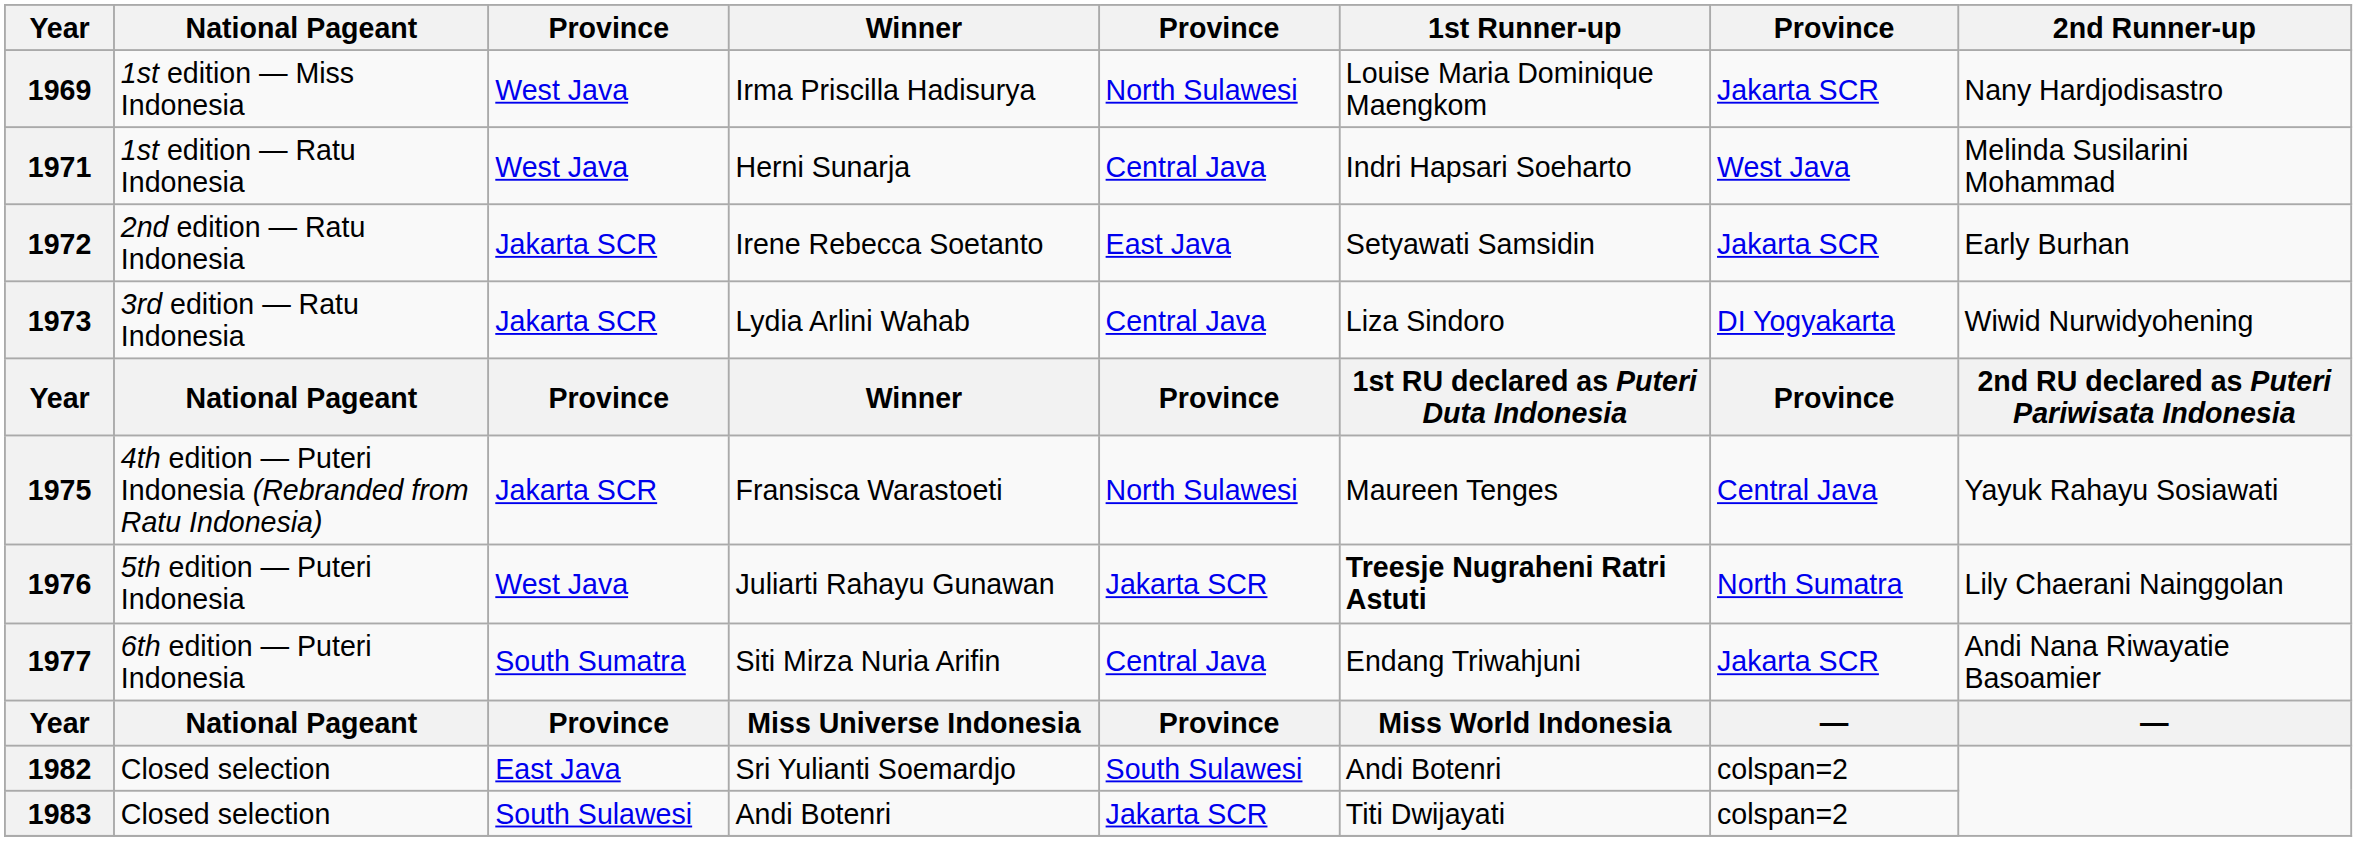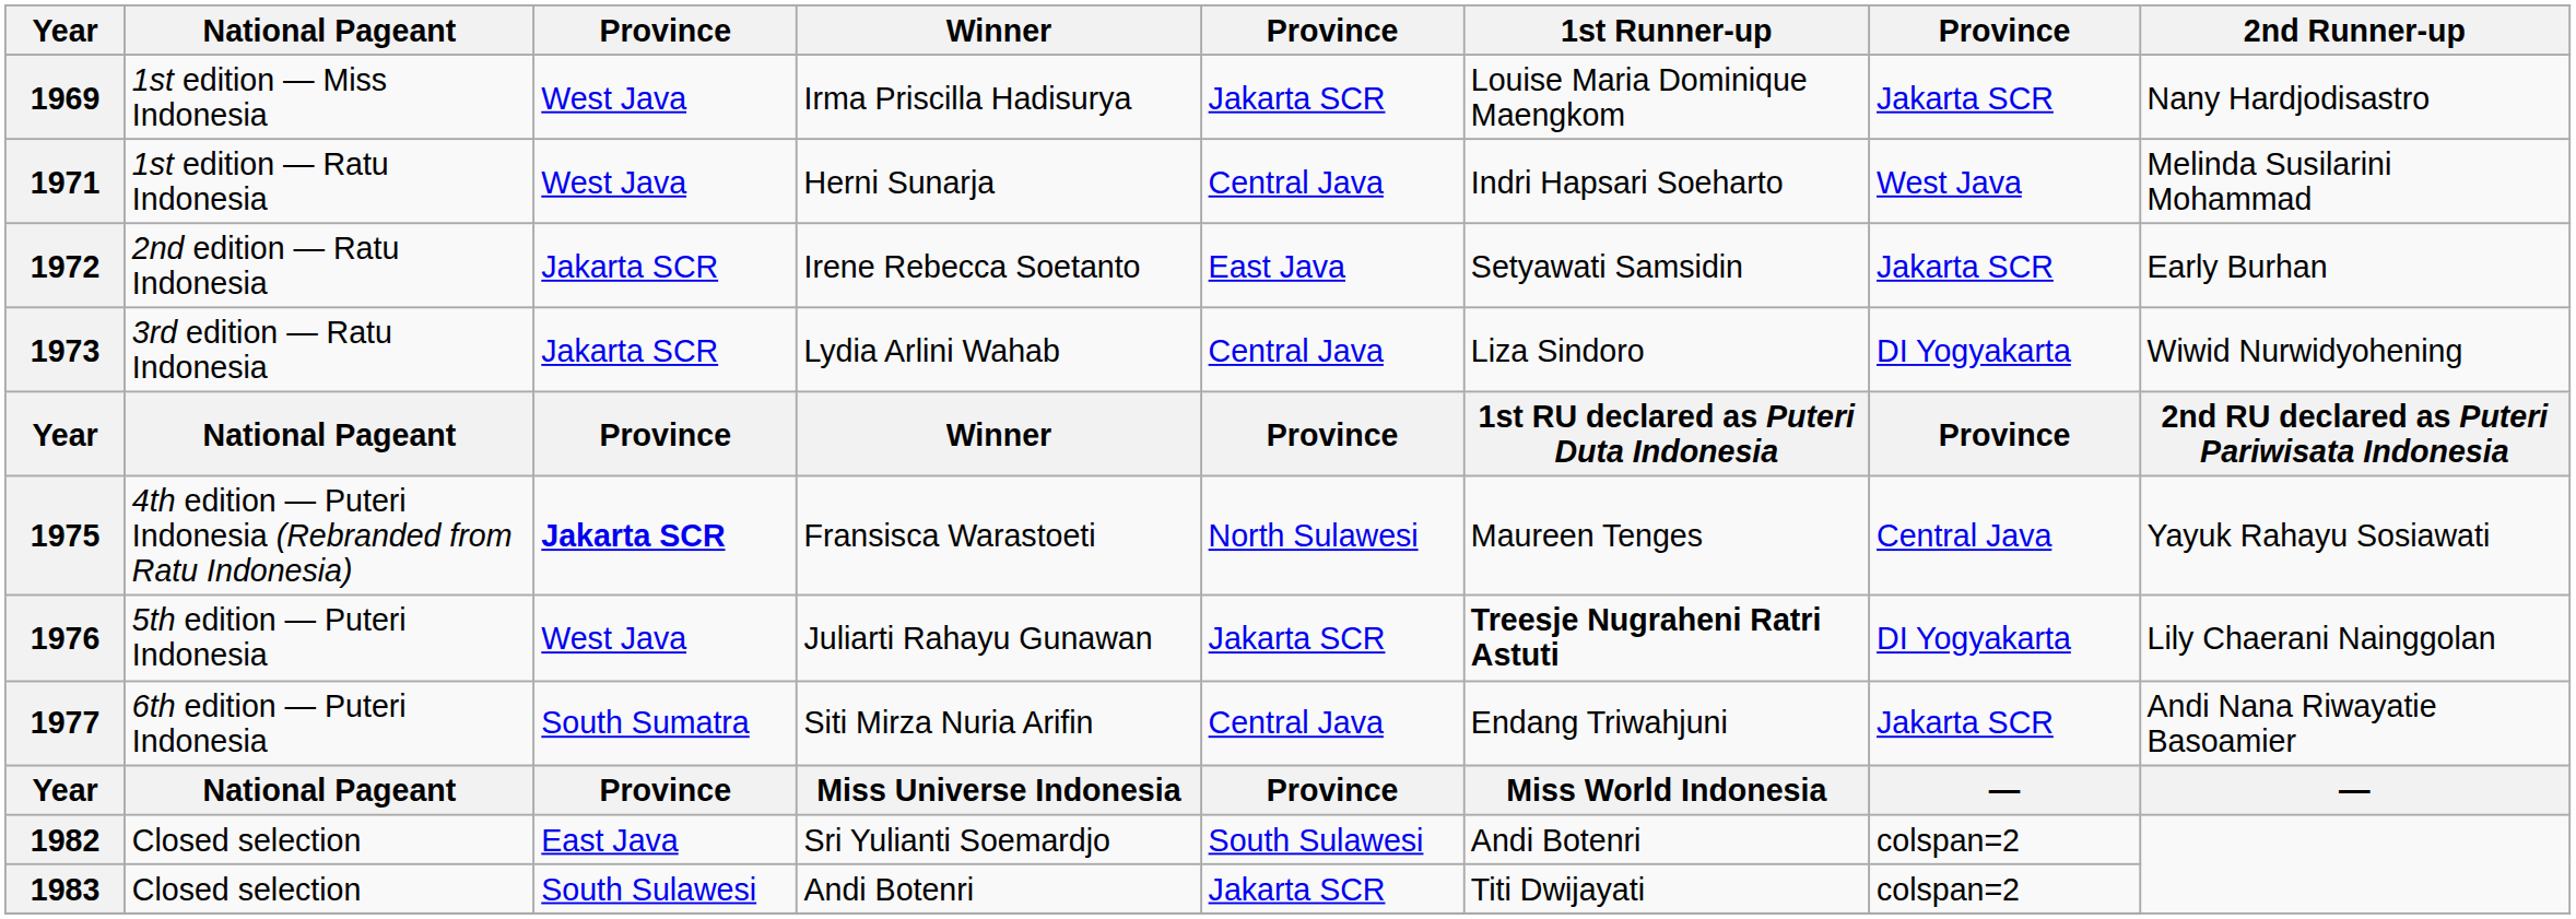1969 | column 5: North Sulawesi -> Jakarta SCR
1975 | column 3: normal -> bold
1976 | column 7: North Sumatra -> DI Yogyakarta
